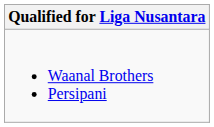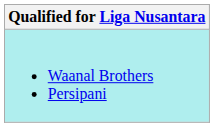row 2 | column 1: no background -> paleturquoise background
